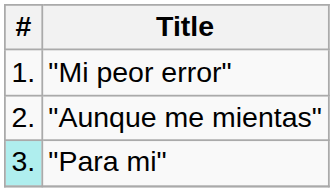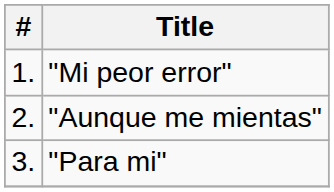"Para mi" | #: paleturquoise background -> no background
